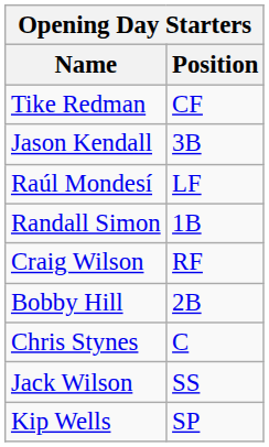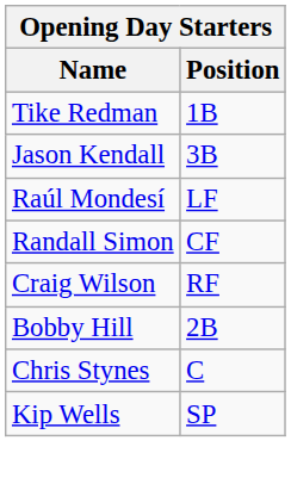Tike Redman | Position: CF -> 1B
Randall Simon | Position: 1B -> CF
- row: Jack Wilson | SS
